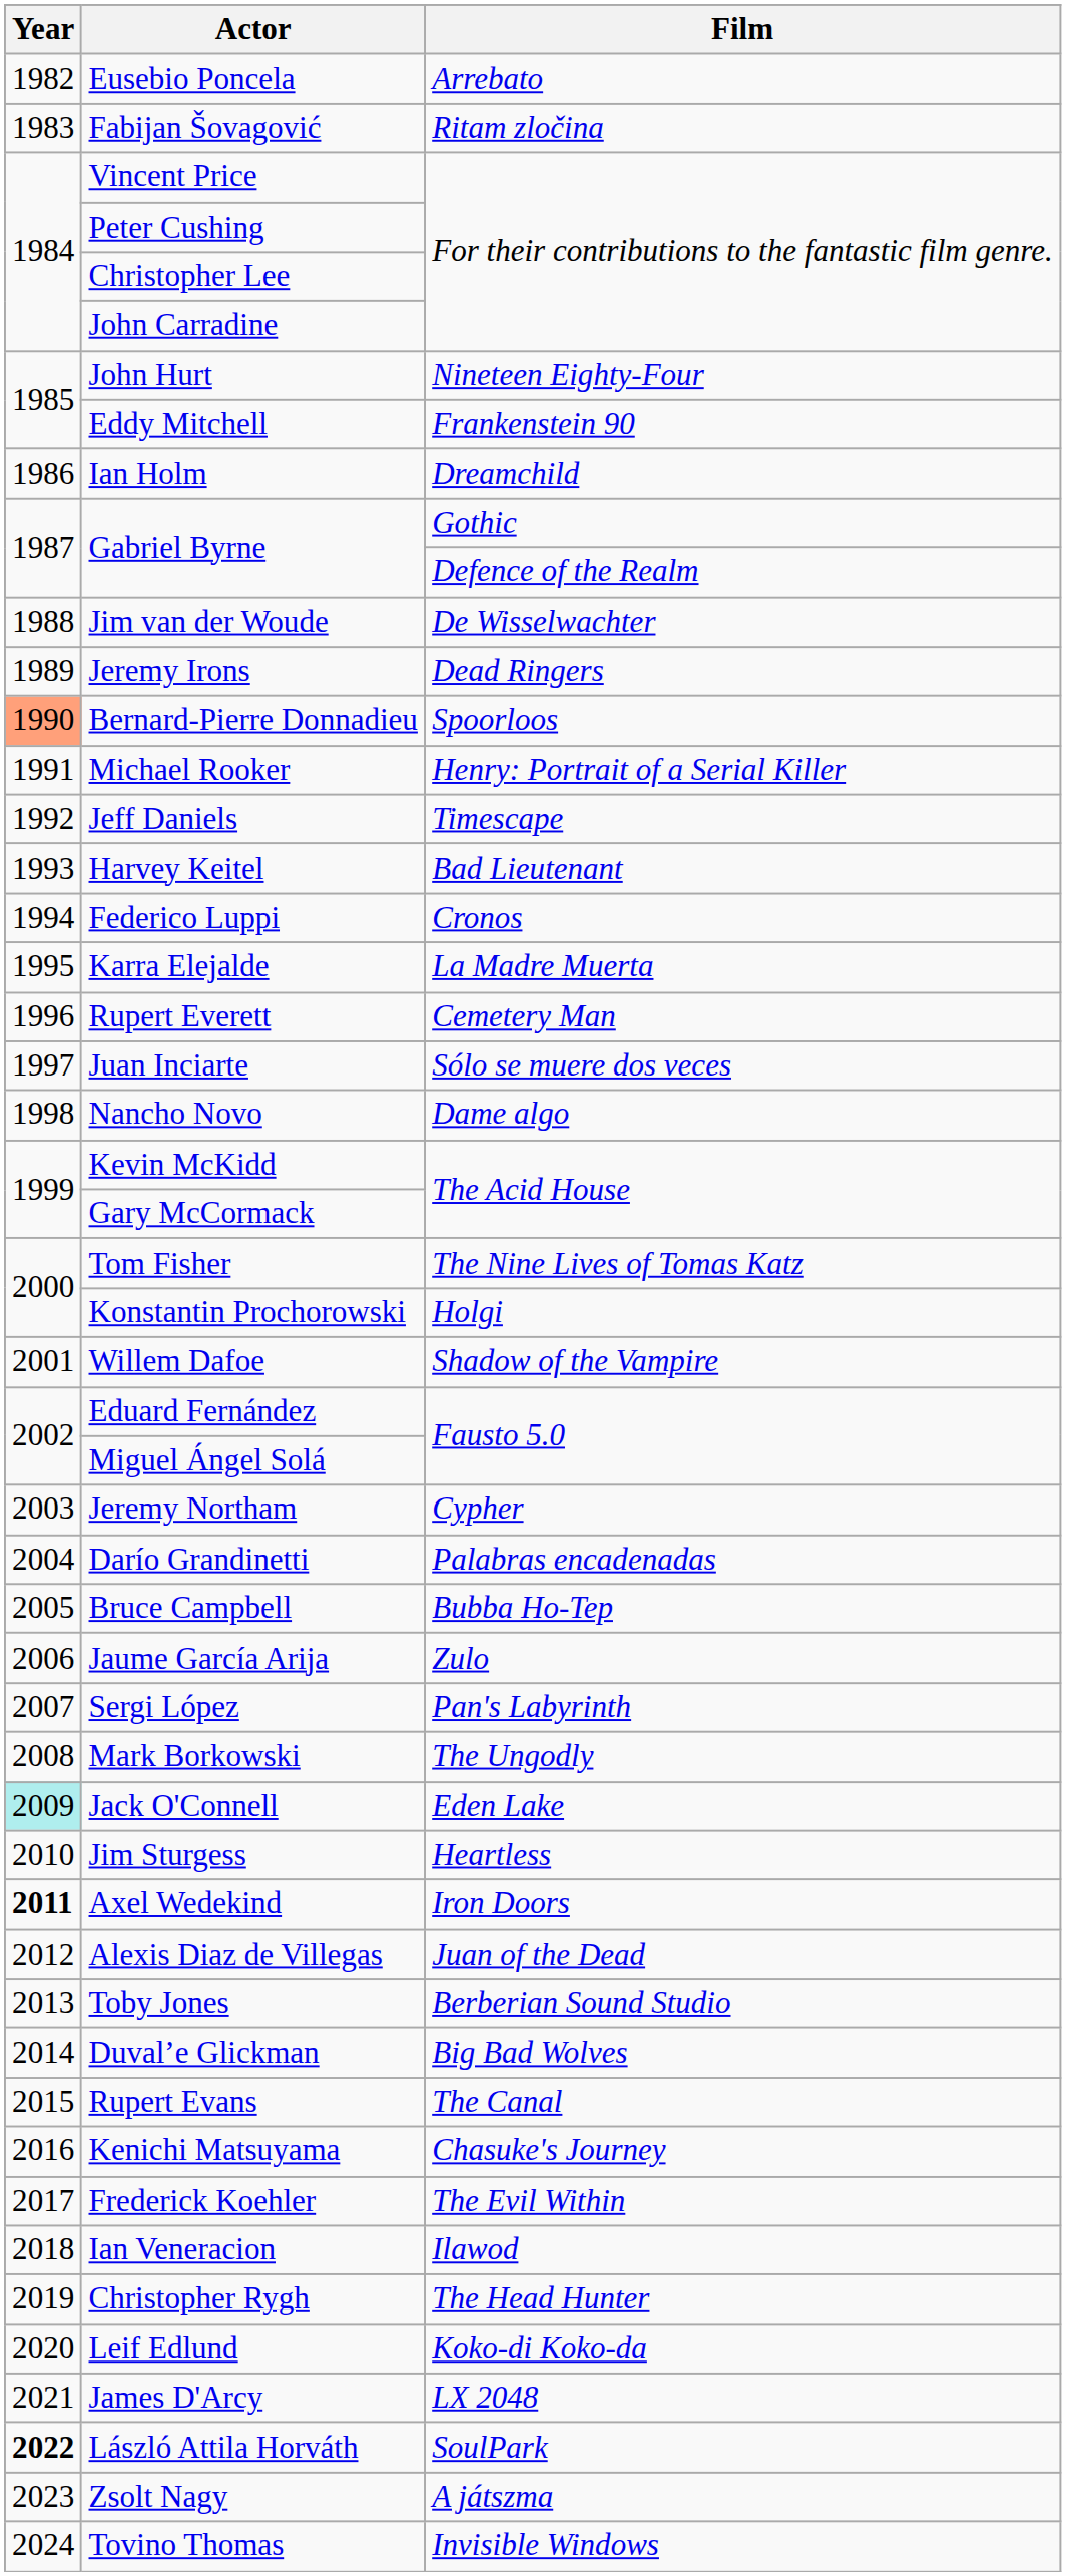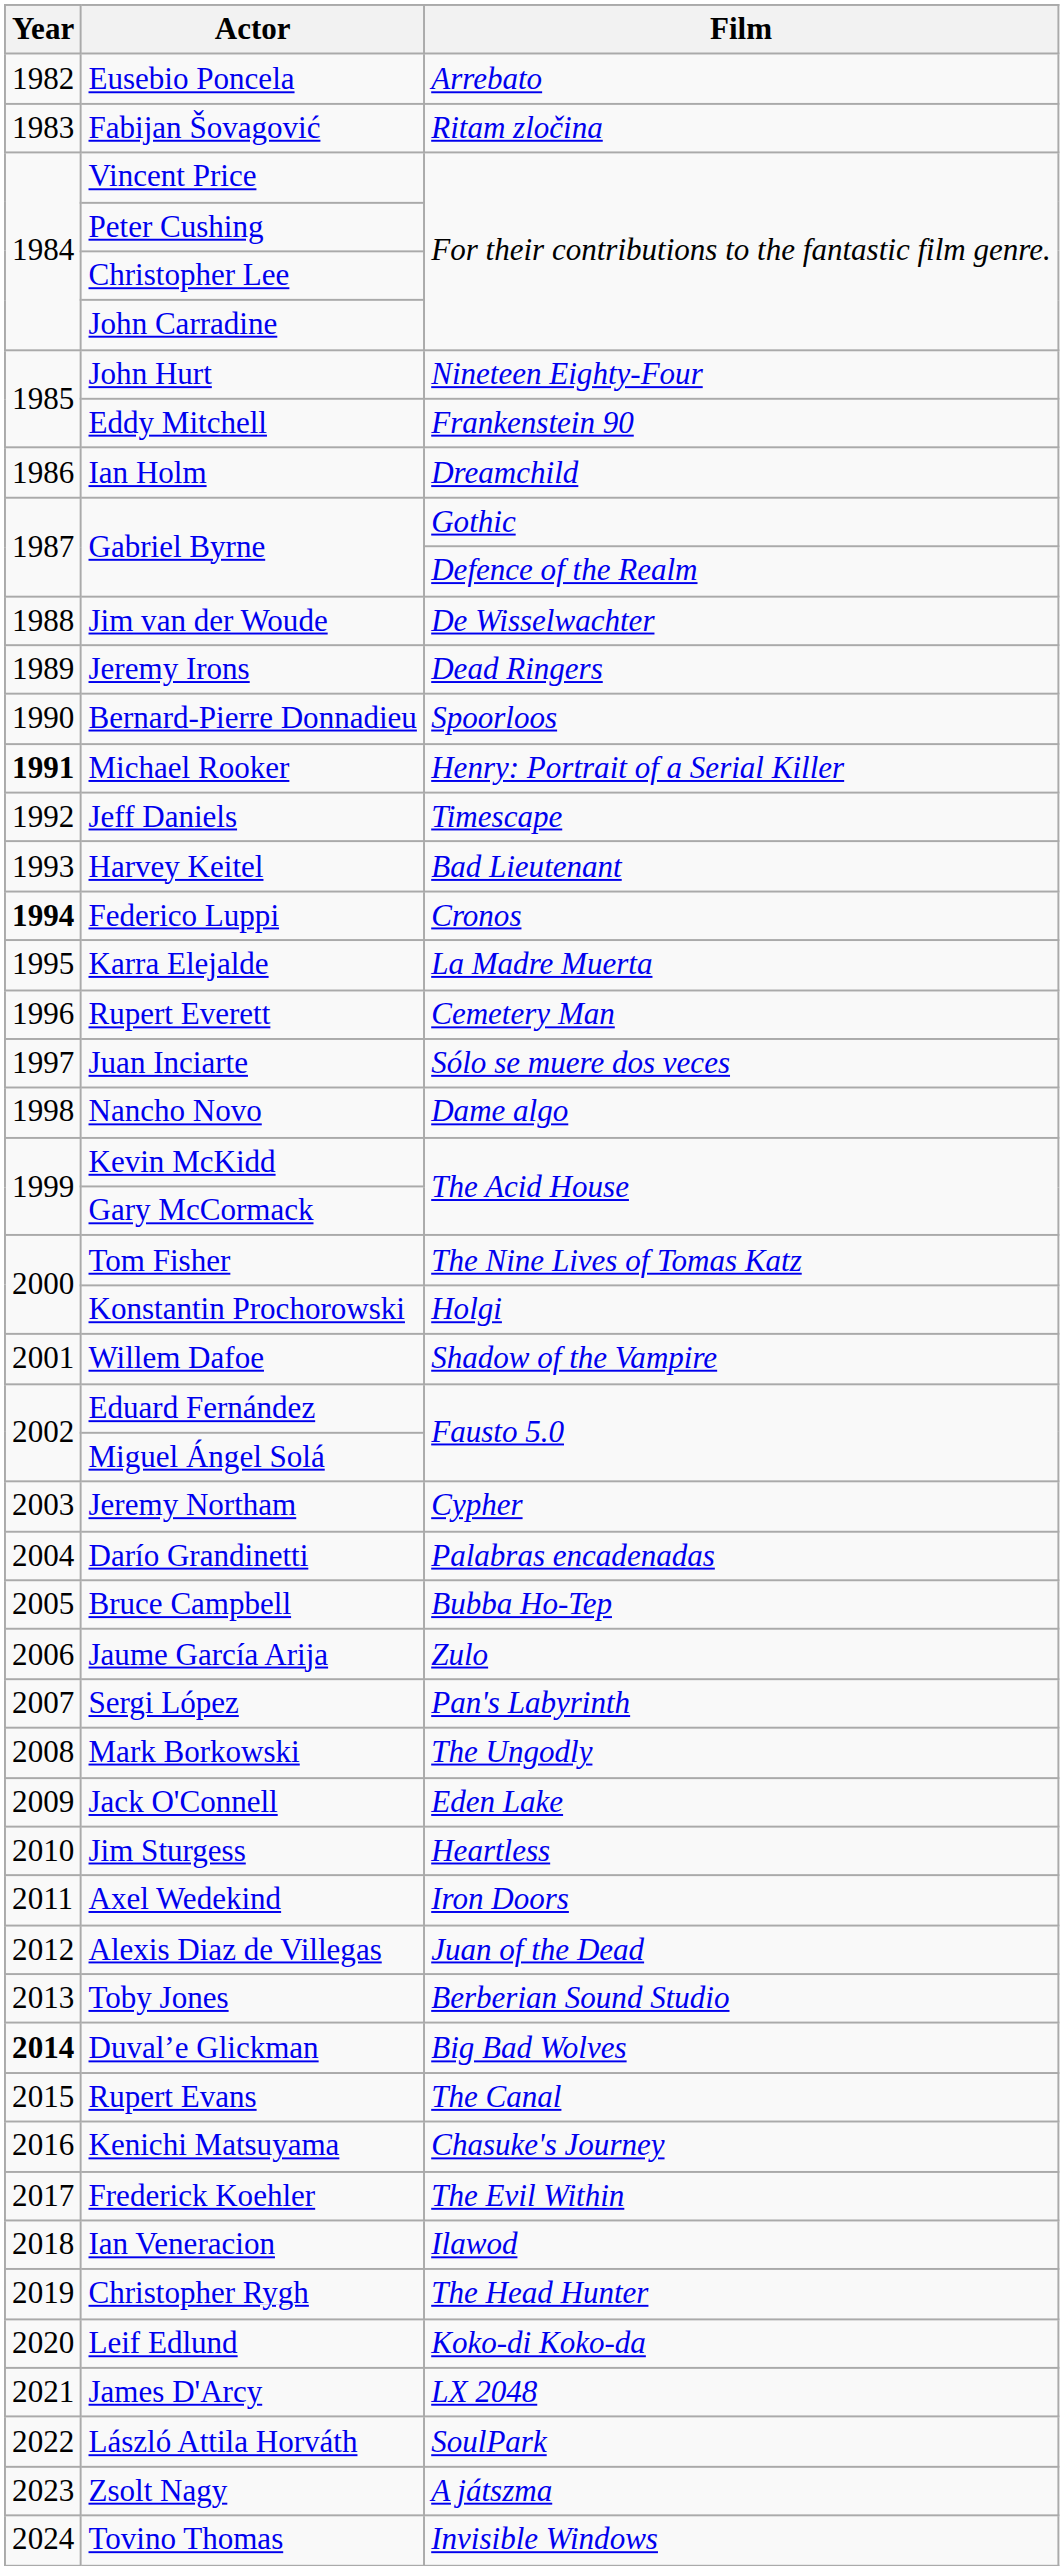Bernard-Pierre Donnadieu | Year: lightsalmon background -> no background
Michael Rooker | Year: normal -> bold
Federico Luppi | Year: normal -> bold
Jack O'Connell | Year: paleturquoise background -> no background
Axel Wedekind | Year: bold -> normal
Duval’e Glickman | Year: normal -> bold
László Attila Horváth | Year: bold -> normal
